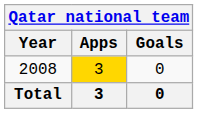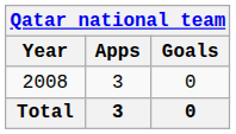2008 | Apps: gold background -> no background
